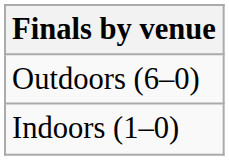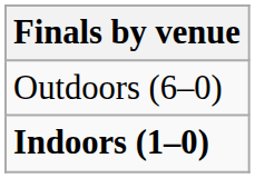row 3 | column 1: normal -> bold
